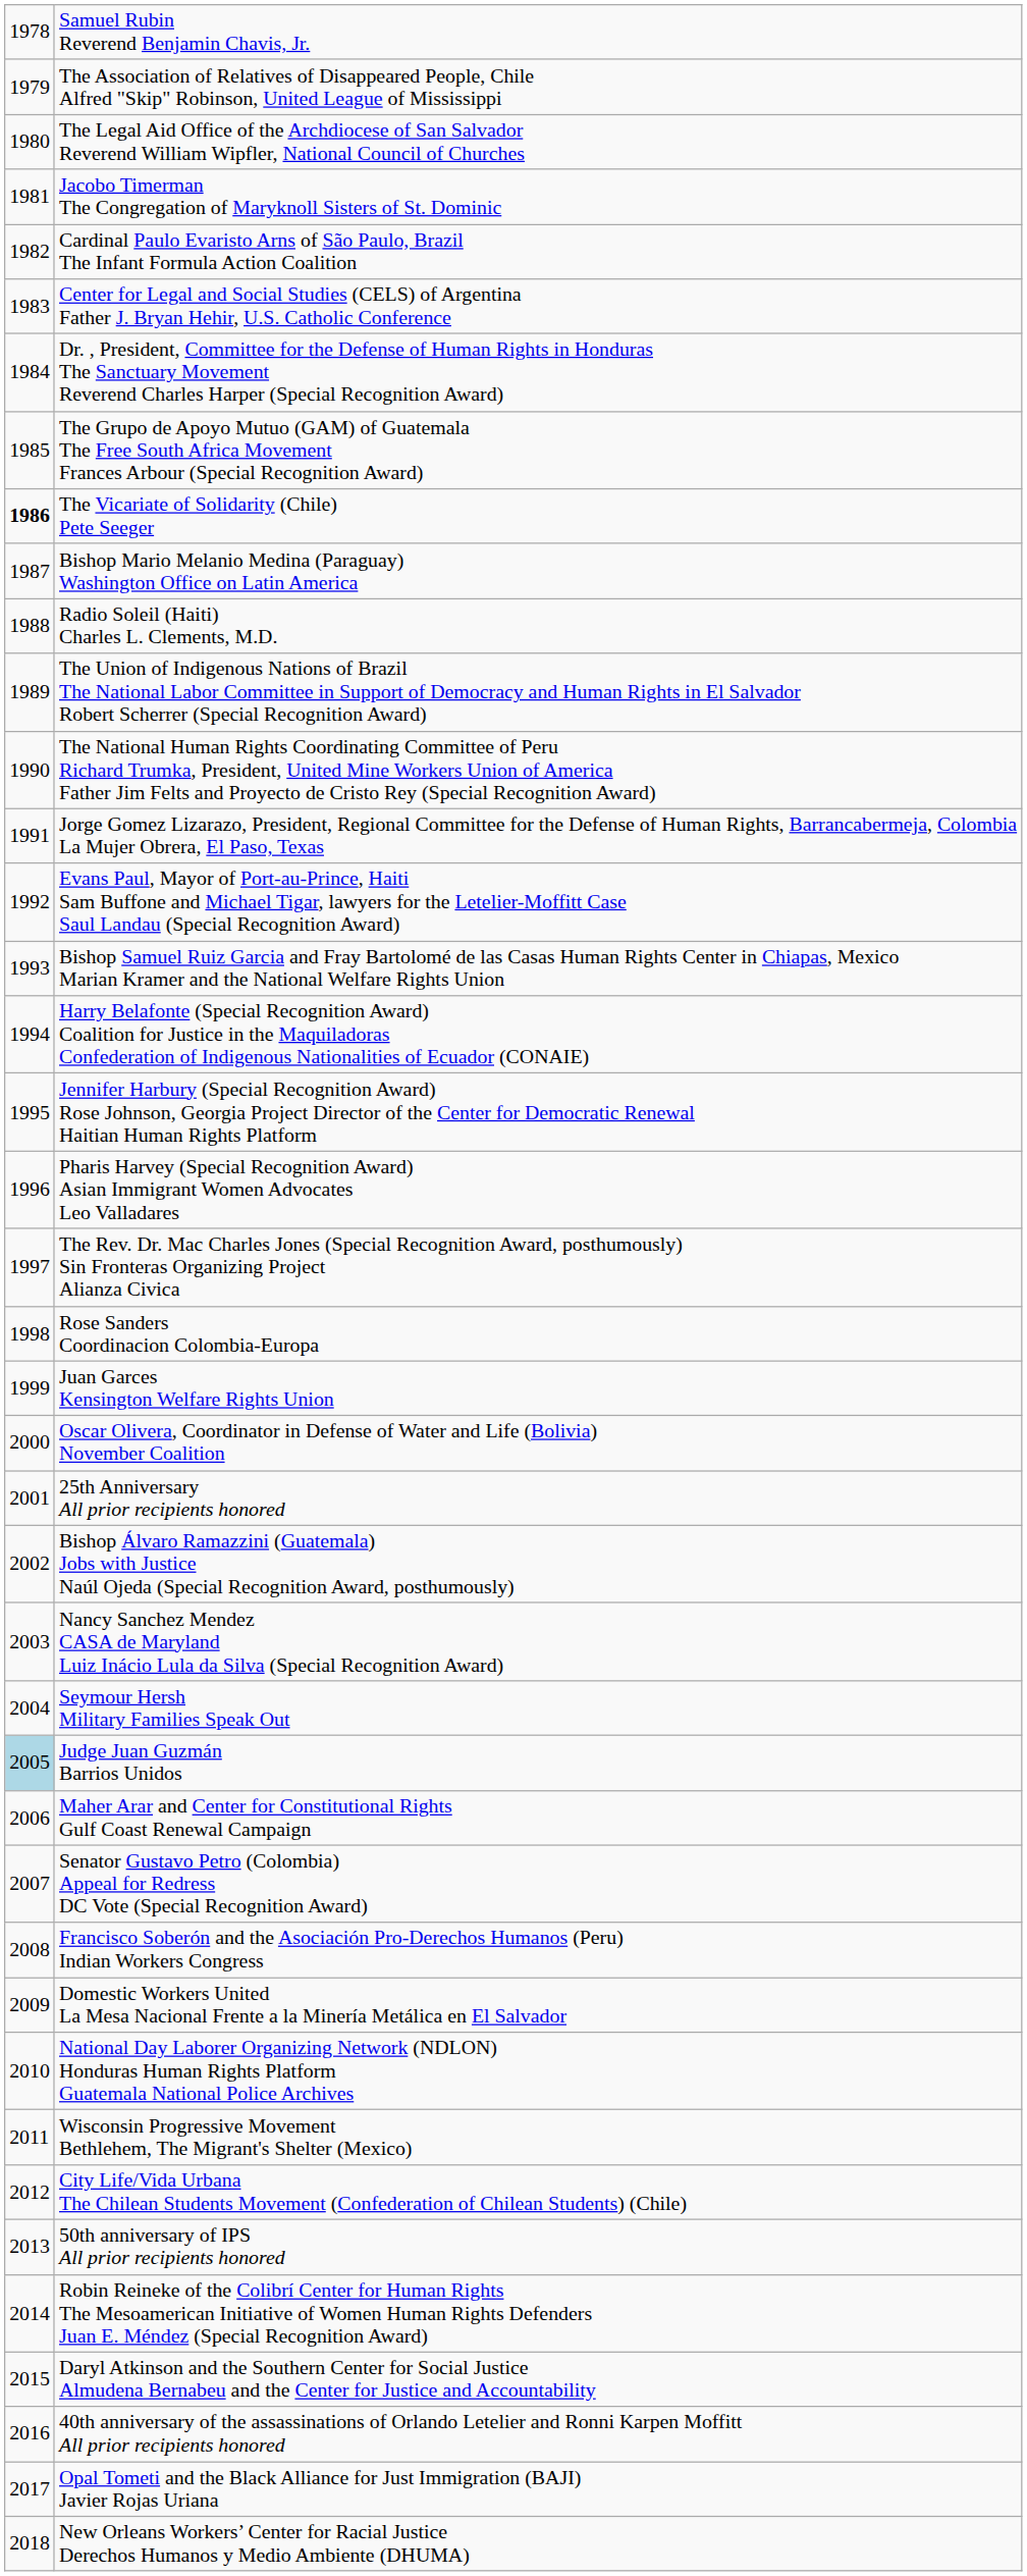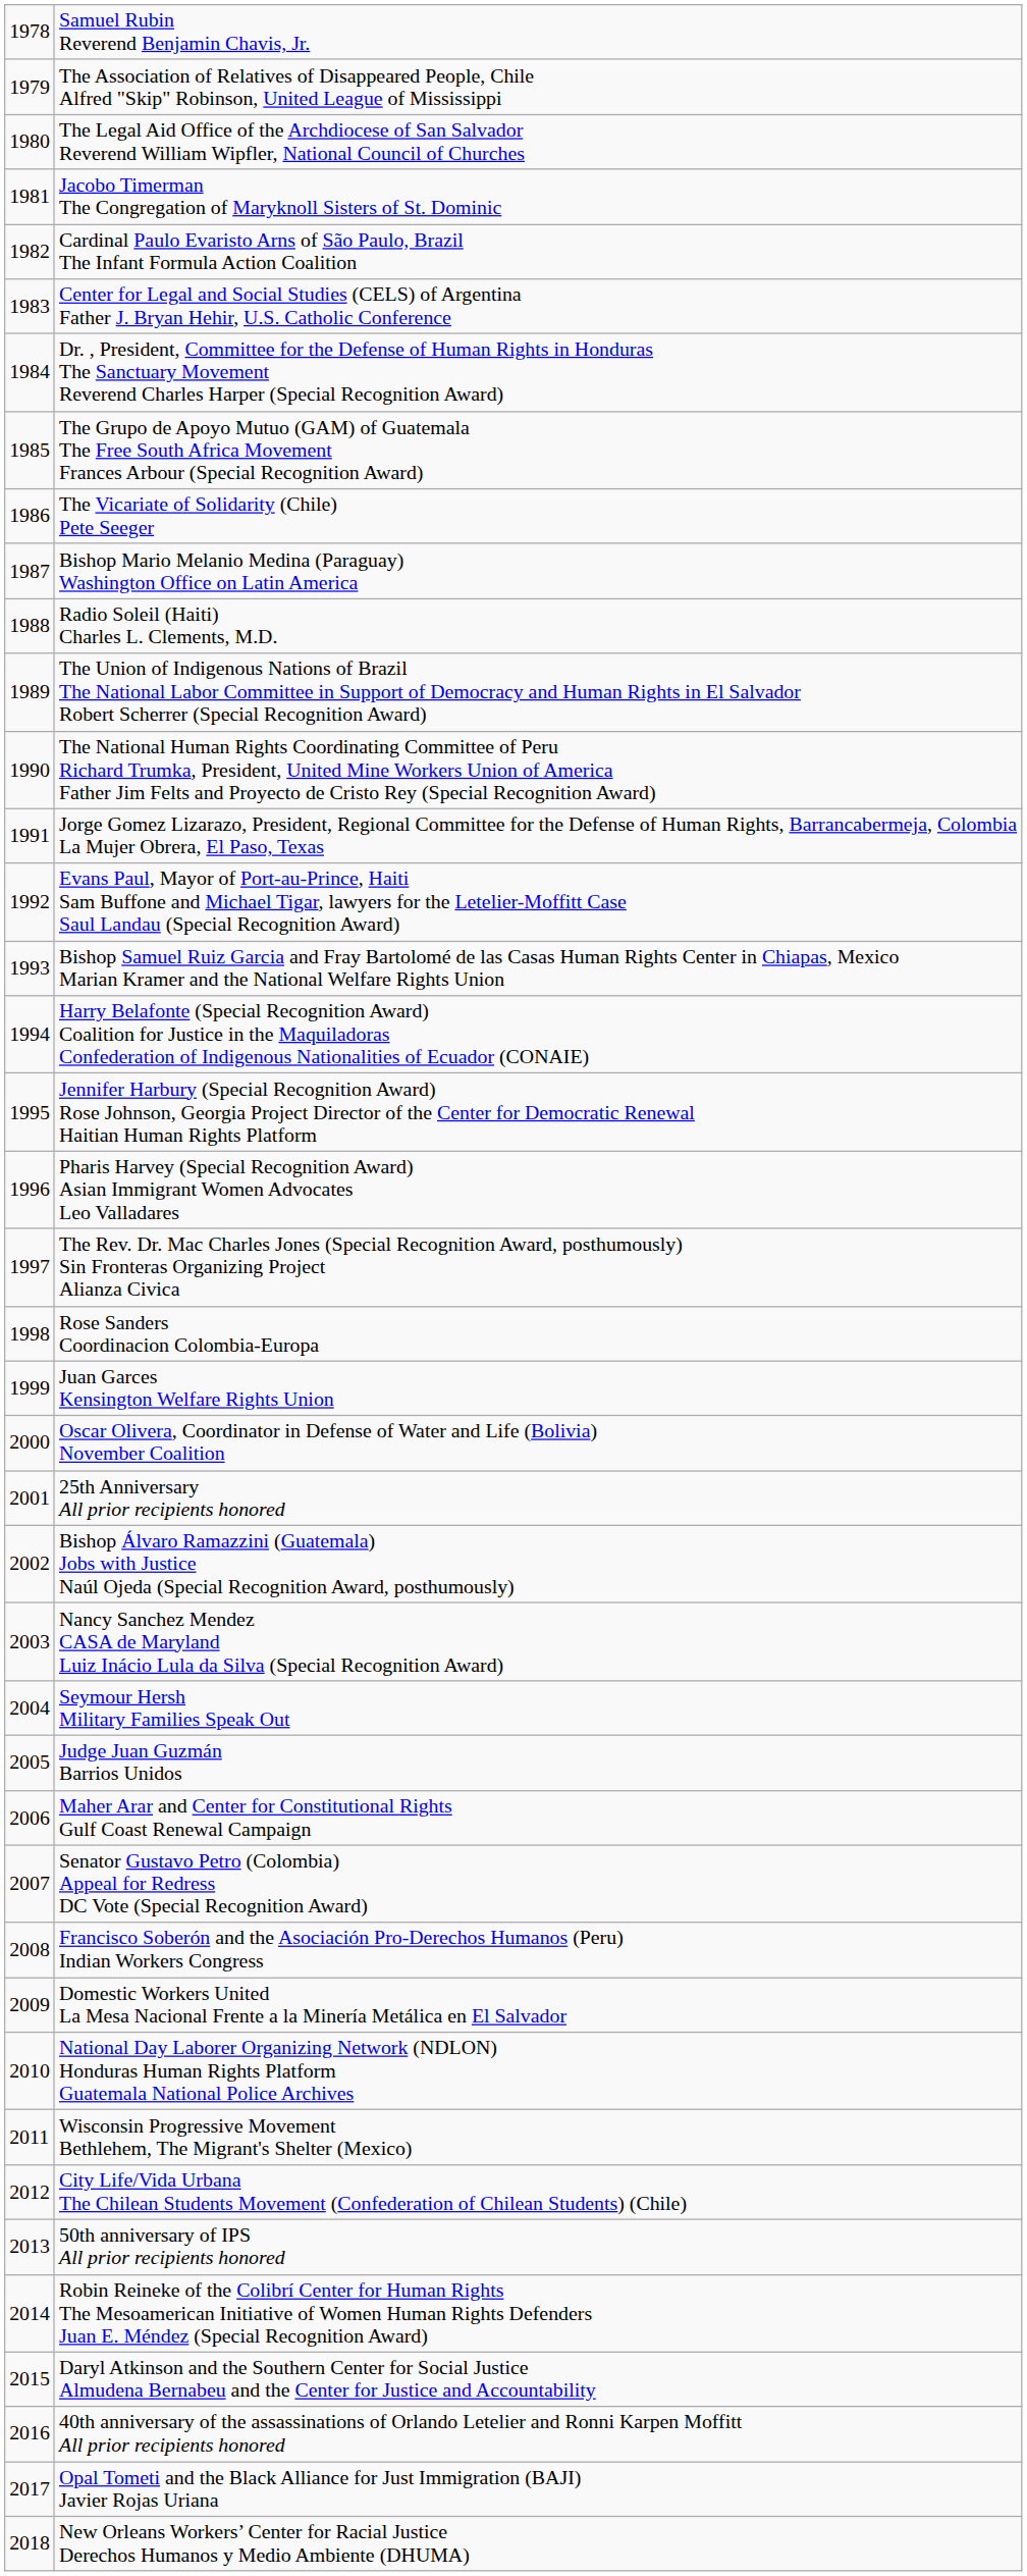The Vicariate of Solidarity (Chile) Pete Seeger | column 1: bold -> normal
Judge Juan Guzmán Barrios Unidos | column 1: lightblue background -> no background
